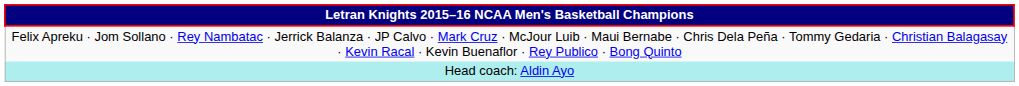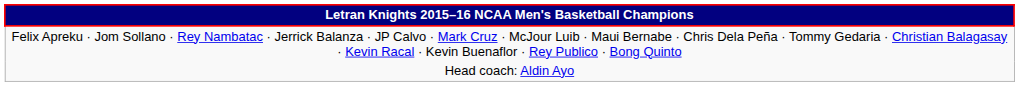row 3 | column 1: paleturquoise background -> no background
